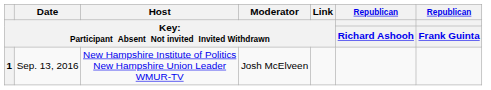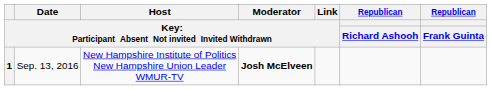1 | column 4: normal -> bold
